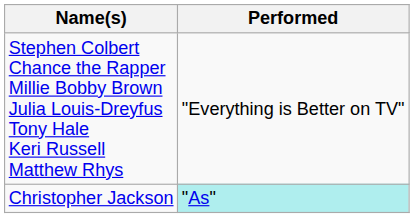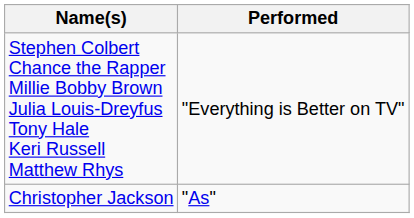Christopher Jackson | Performed: paleturquoise background -> no background
